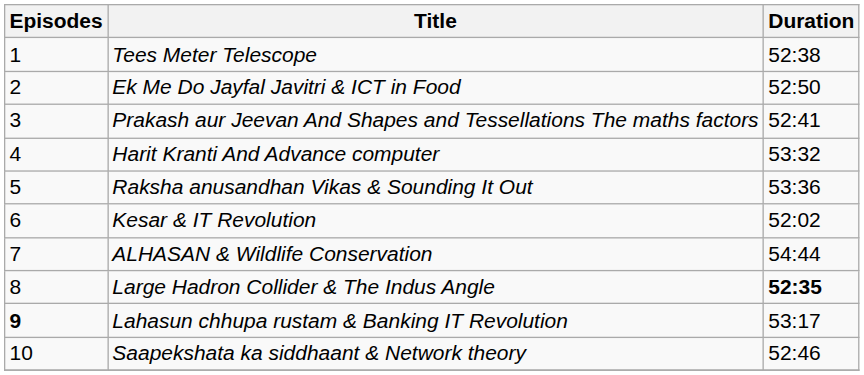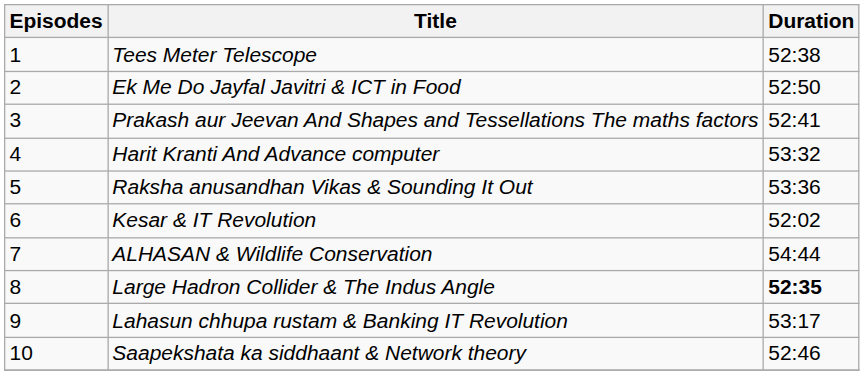Lahasun chhupa rustam & Banking IT Revolution | Episodes: bold -> normal
